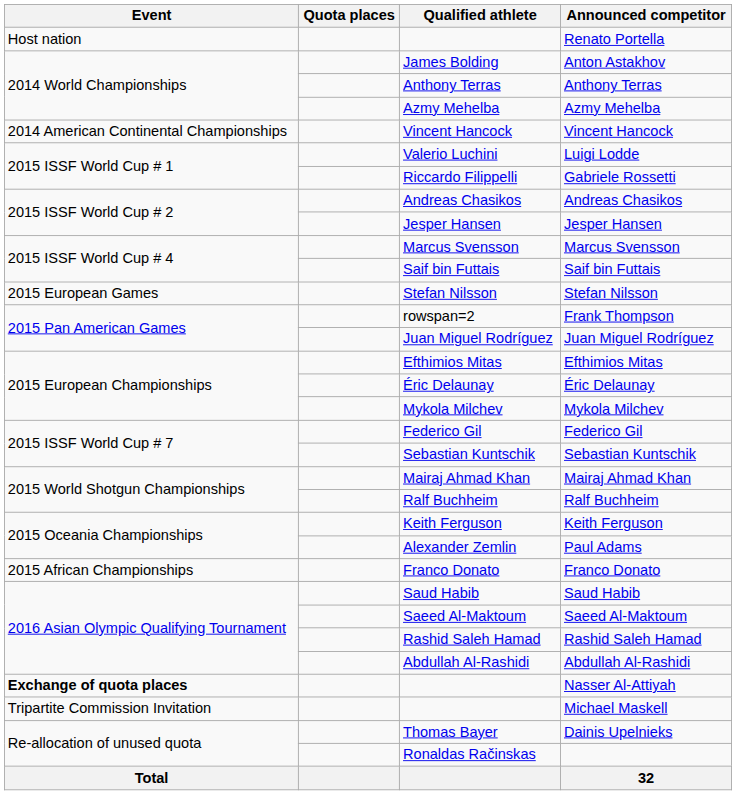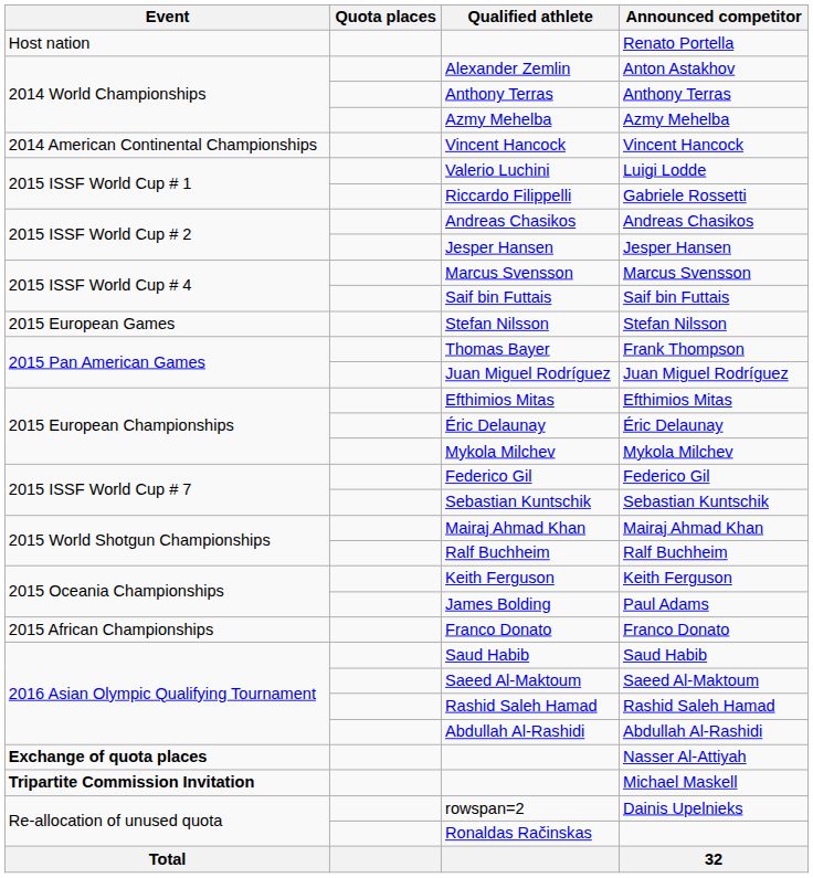Anton Astakhov | Qualified athlete: James Bolding -> Alexander Zemlin
Frank Thompson | Qualified athlete: rowspan=2 -> Thomas Bayer
Paul Adams | Qualified athlete: Alexander Zemlin -> James Bolding
Michael Maskell | Event: normal -> bold
Dainis Upelnieks | Qualified athlete: Thomas Bayer -> rowspan=2
